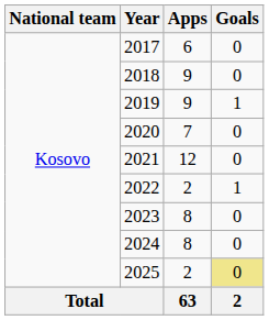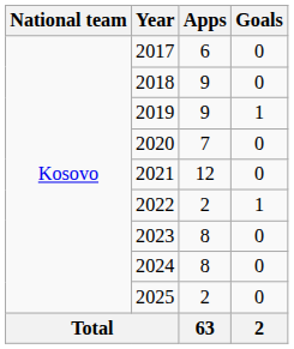2025 | Goals: khaki background -> no background
